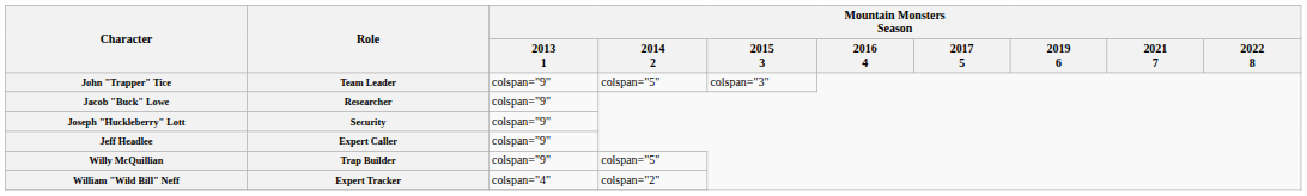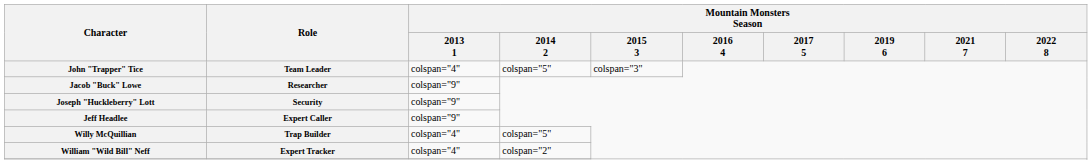John "Trapper" Tice | Mountain Monsters Season / 2013 1: colspan="9" -> colspan="4"
Willy McQuillian | Mountain Monsters Season / 2013 1: colspan="9" -> colspan="4"
